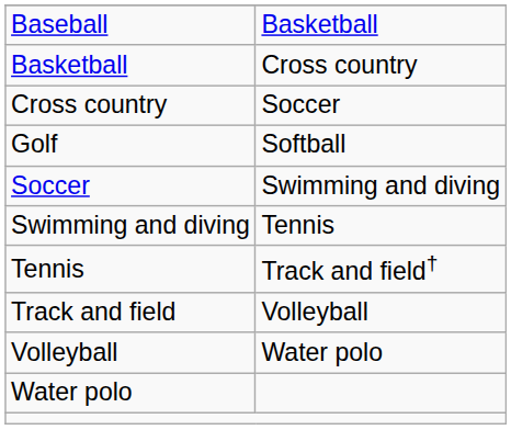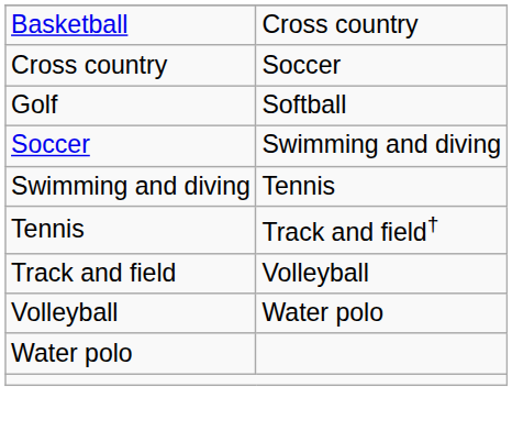- row: Baseball | Basketball
